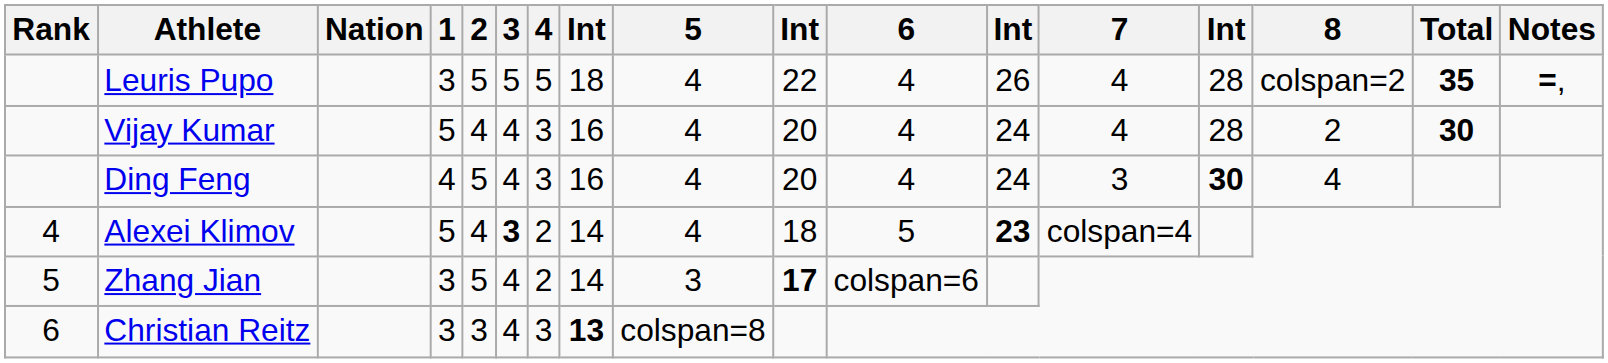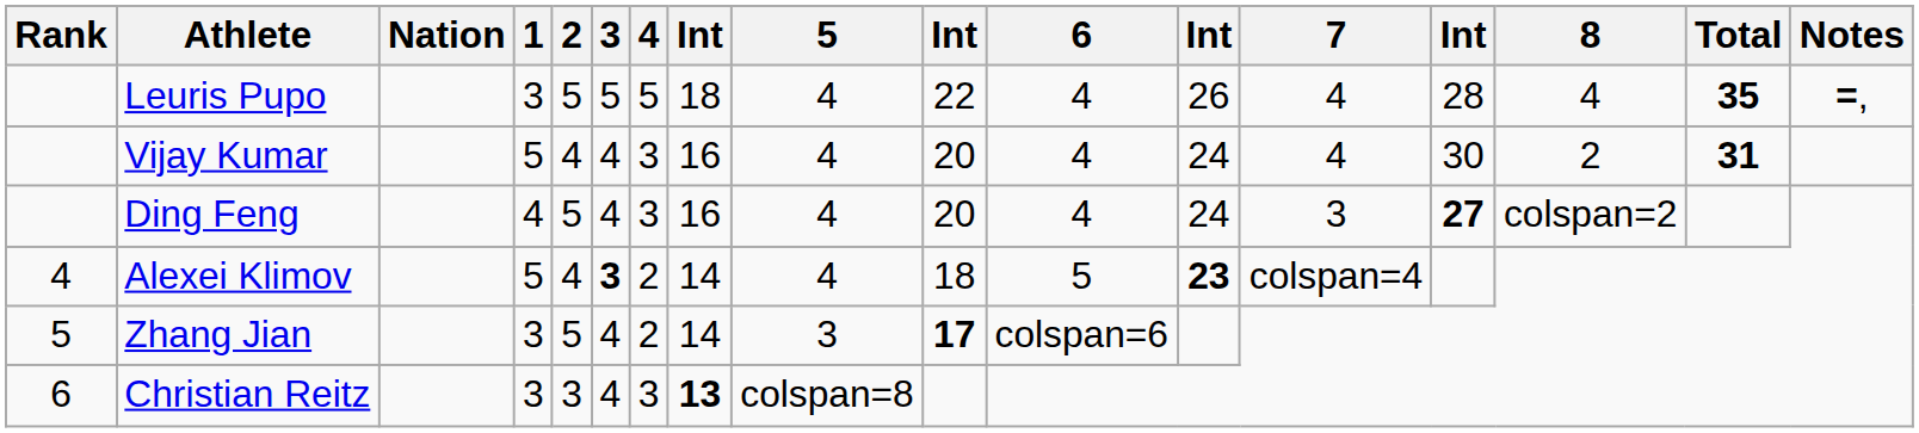Leuris Pupo | 8: colspan=2 -> 4
Vijay Kumar | column 14: 28 -> 30
Vijay Kumar | Total: 30 -> 31
Ding Feng | column 14: 30 -> 27
Ding Feng | 8: 4 -> colspan=2
